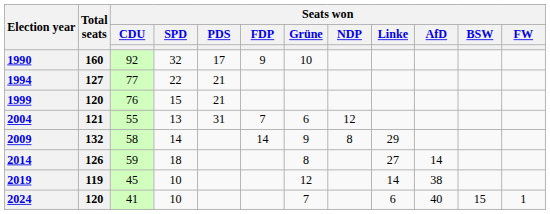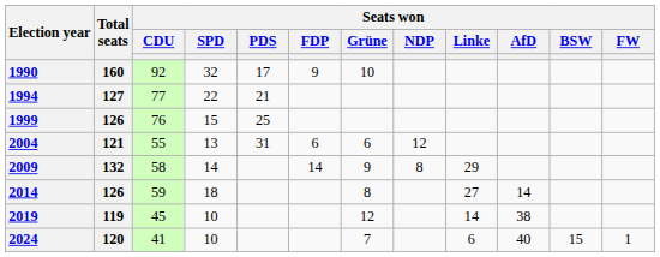1999 | Total seats: 120 -> 126
1999 | Seats won / PDS: 21 -> 25
2004 | Seats won / FDP: 7 -> 6
